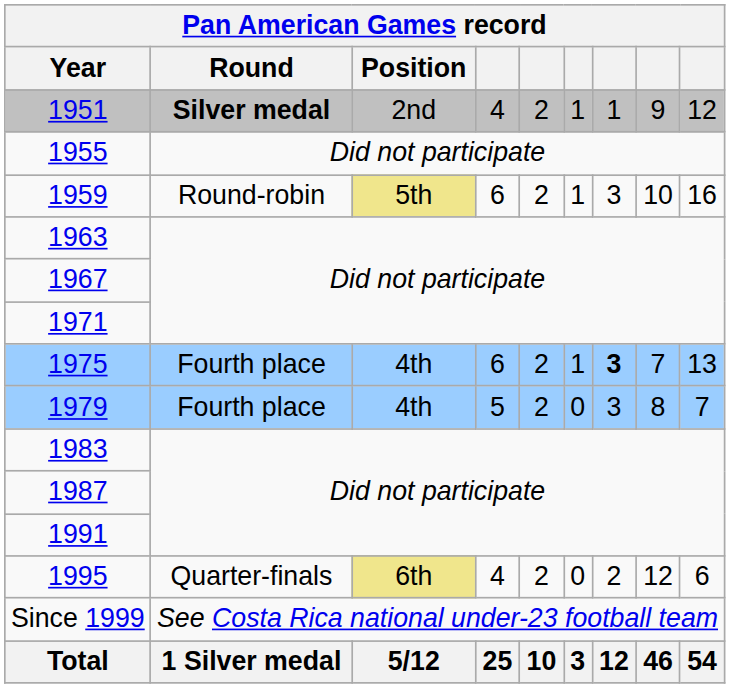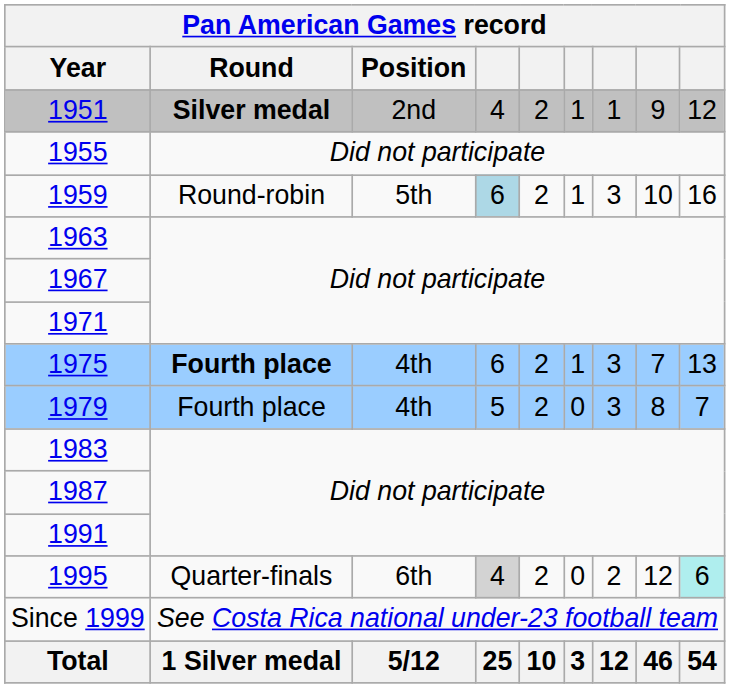1959 | Position: khaki background -> no background
1959 | column 4: no background -> lightblue background
1975 | Round: normal -> bold
1975 | column 7: bold -> normal
1995 | Position: khaki background -> no background
1995 | column 4: no background -> lightgrey background
1995 | column 9: no background -> paleturquoise background
